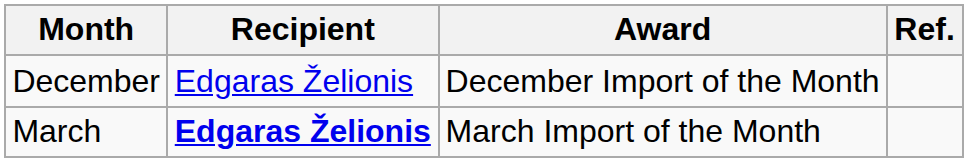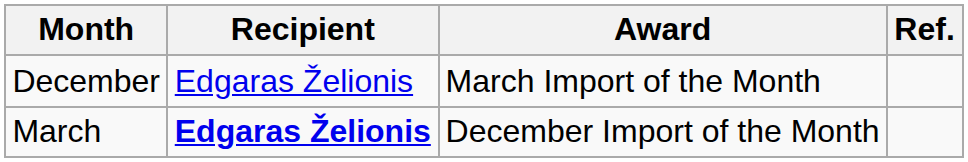December | Award: December Import of the Month -> March Import of the Month
March | Award: March Import of the Month -> December Import of the Month
